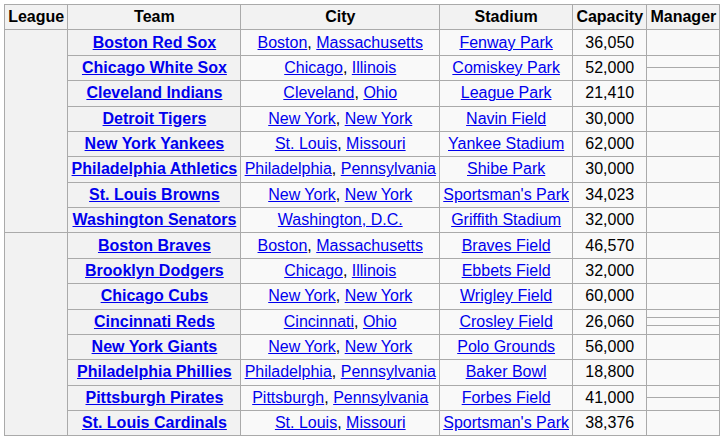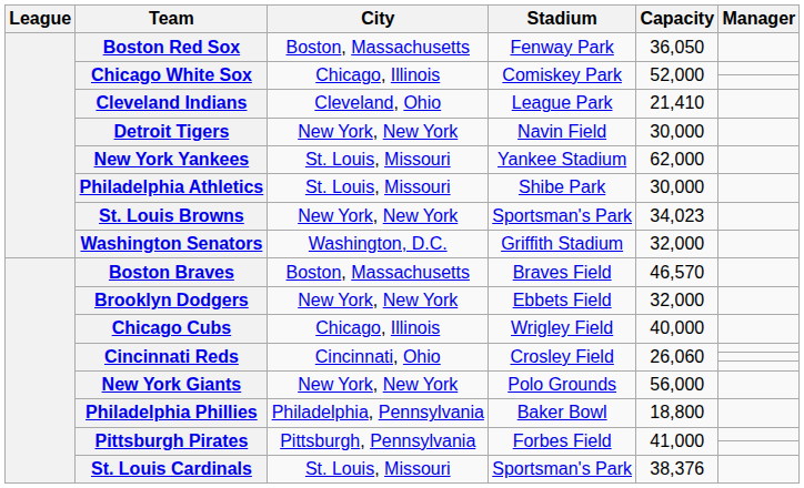Philadelphia Athletics | City: Philadelphia, Pennsylvania -> St. Louis, Missouri
Brooklyn Dodgers | City: Chicago, Illinois -> New York, New York
Chicago Cubs | City: New York, New York -> Chicago, Illinois
Chicago Cubs | Capacity: 60,000 -> 40,000
